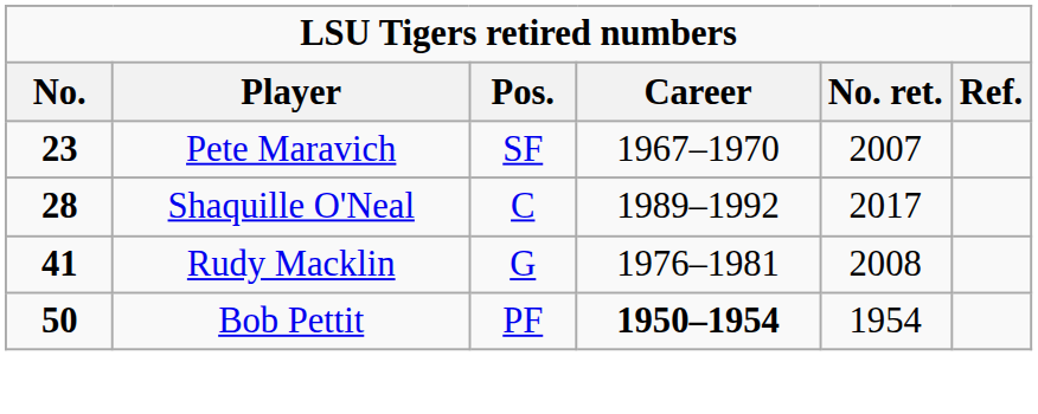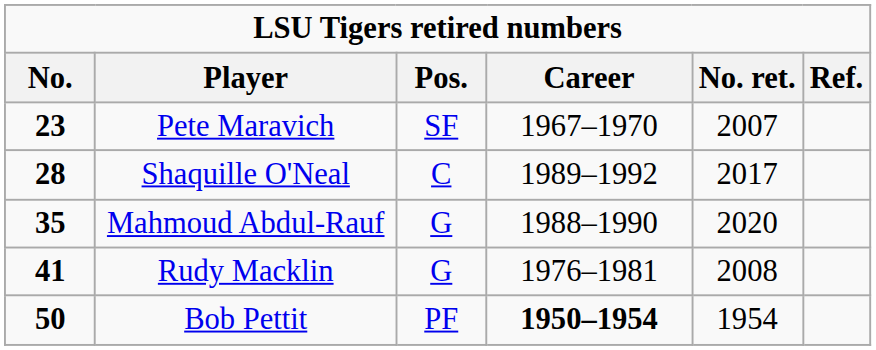+ row: 35 | Mahmoud Abdul-Rauf | G | 1988–1990 | 2020
